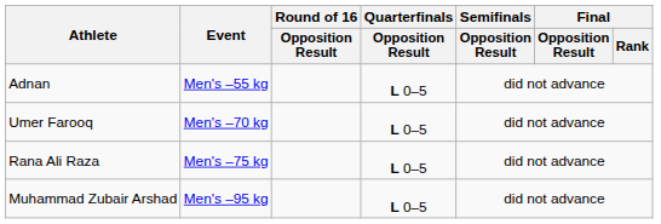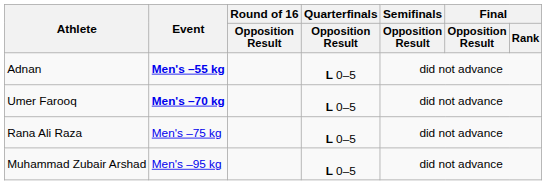Adnan | Event: normal -> bold
Umer Farooq | Event: normal -> bold
